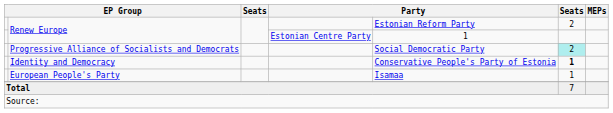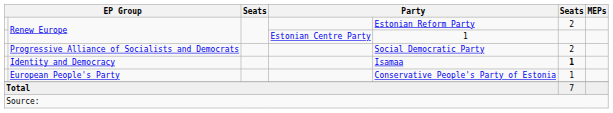Progressive Alliance of Socialists and Democrats | column 6: paleturquoise background -> no background
Identity and Democracy | column 5: Conservative People's Party of Estonia -> Isamaa
European People's Party | column 5: Isamaa -> Conservative People's Party of Estonia
